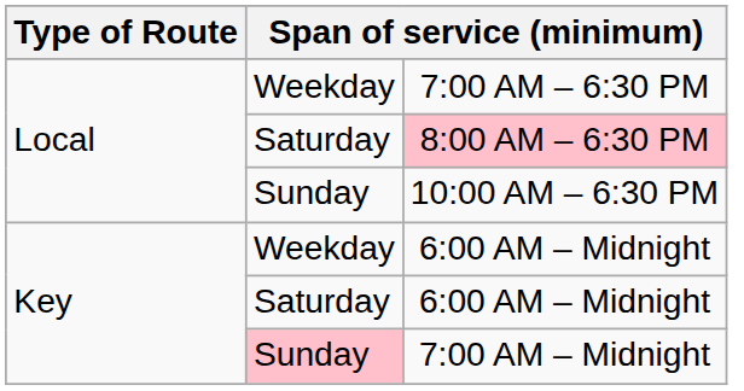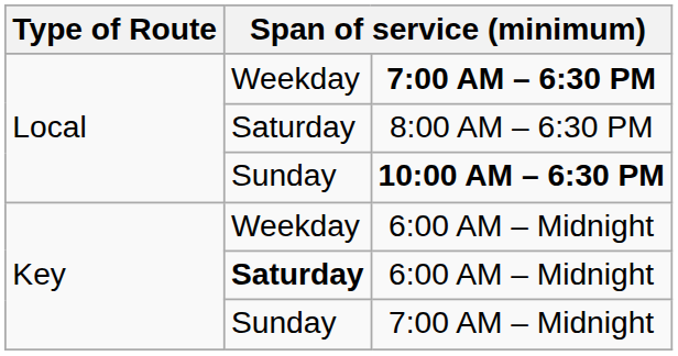7:00 AM – 6:30 PM | column 3: normal -> bold
8:00 AM – 6:30 PM | column 3: pink background -> no background
10:00 AM – 6:30 PM | column 3: normal -> bold
Saturday / 6:00 AM – Midnight | column 2: normal -> bold
7:00 AM – Midnight | column 2: pink background -> no background
